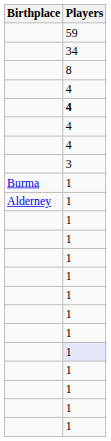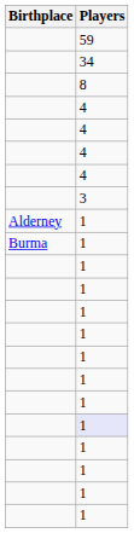row 6 | Players: bold -> normal
row 10 | Birthplace: Burma -> Alderney
row 11 | Birthplace: Alderney -> Burma
